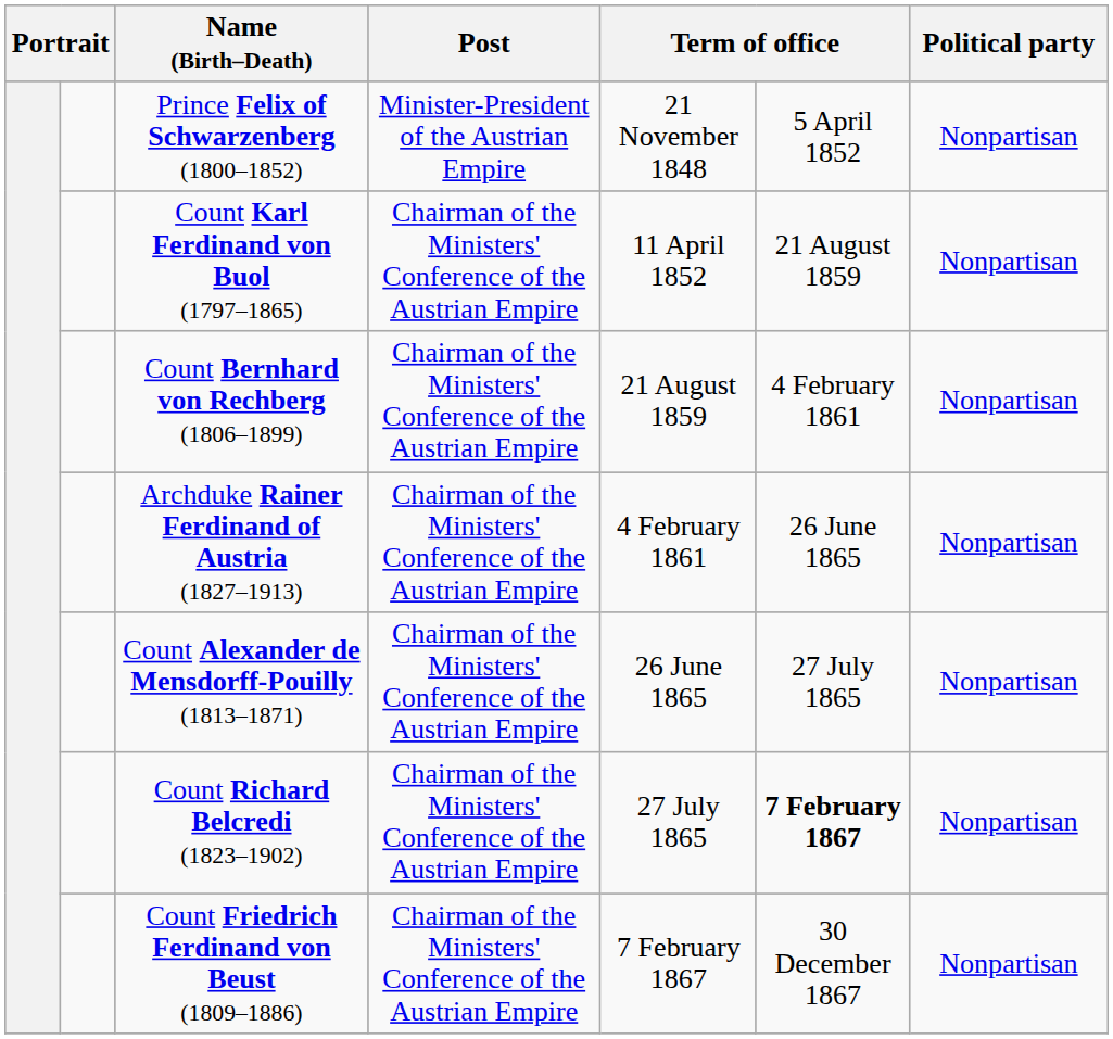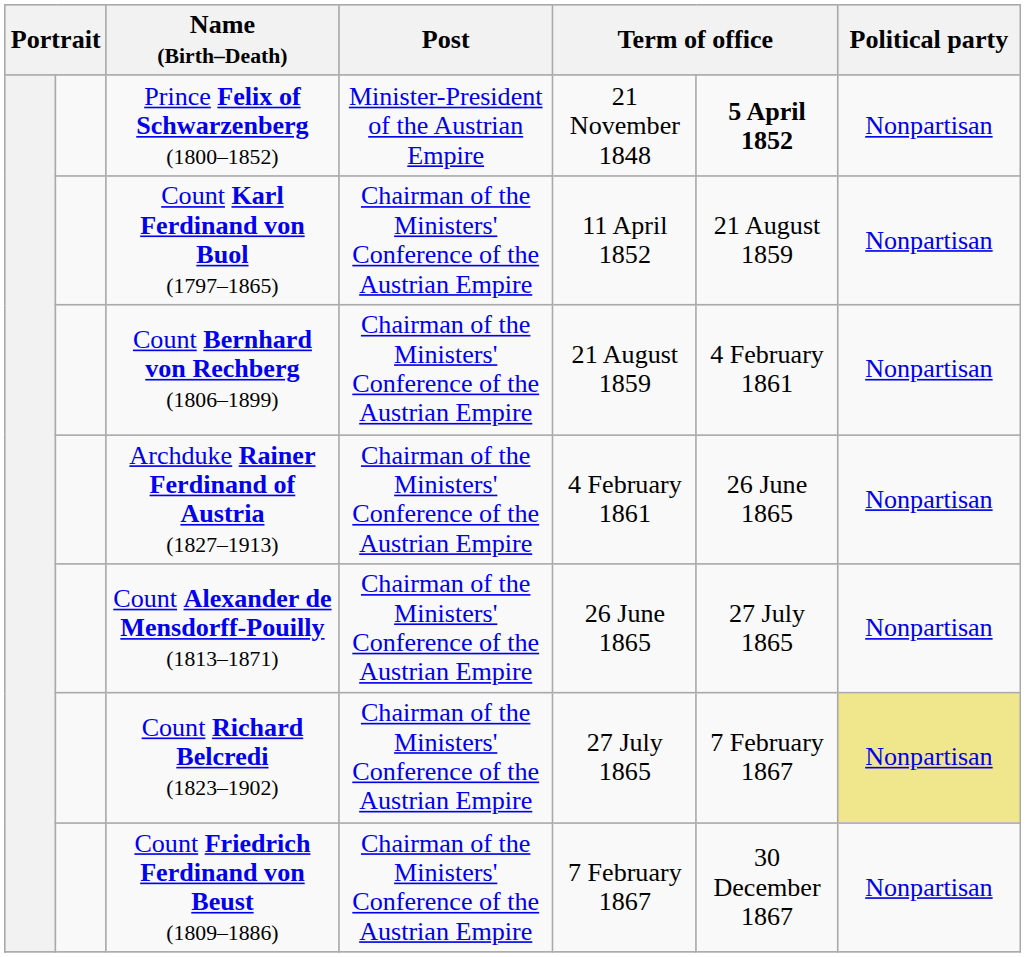Prince Felix of Schwarzenberg (1800–1852) | column 6: normal -> bold
Count Richard Belcredi (1823–1902) | column 6: bold -> normal
Count Richard Belcredi (1823–1902) | Political party: no background -> khaki background
